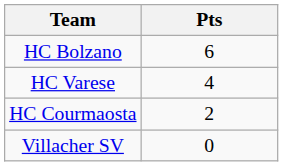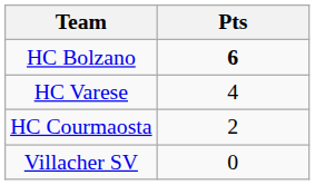HC Bolzano | Pts: normal -> bold
